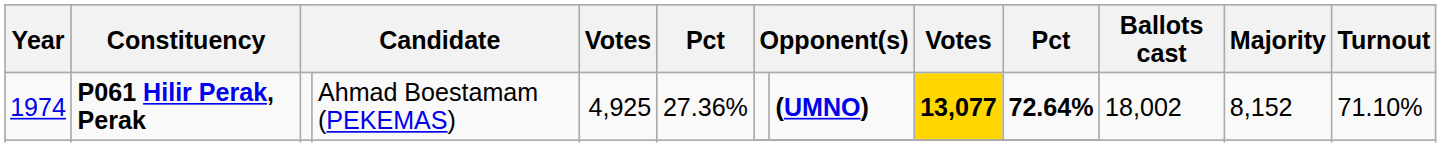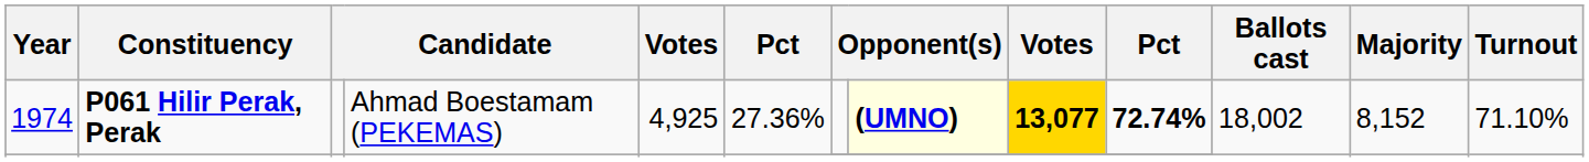row 2 | column 8: no background -> lightyellow background
row 2 | column 10: 72.64% -> 72.74%
